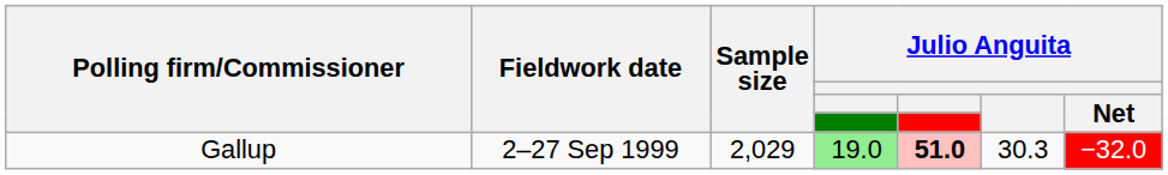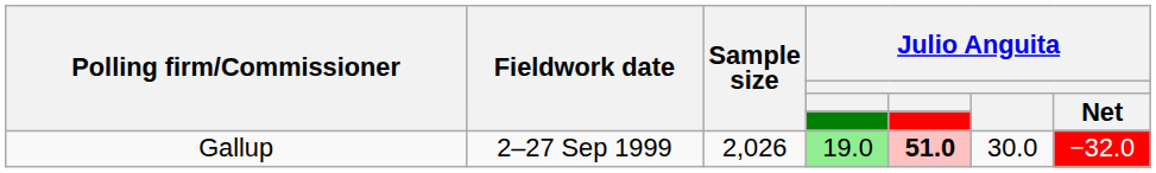Gallup | Sample size: 2,029 -> 2,026
Gallup | column 6: 30.3 -> 30.0
